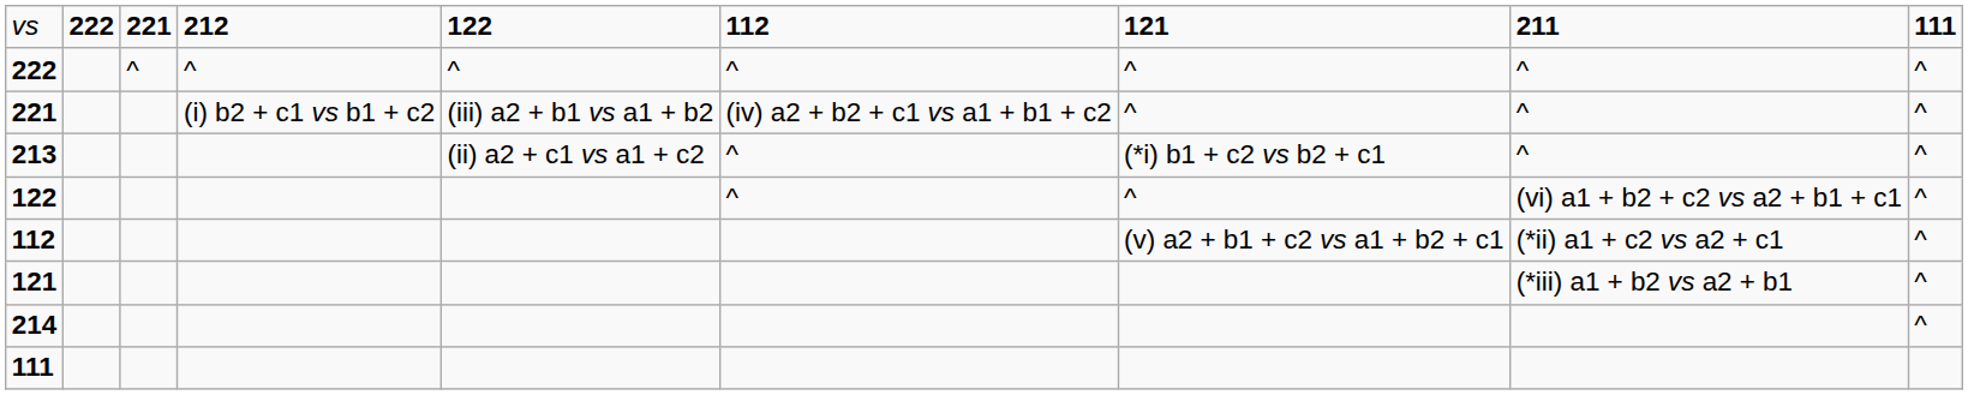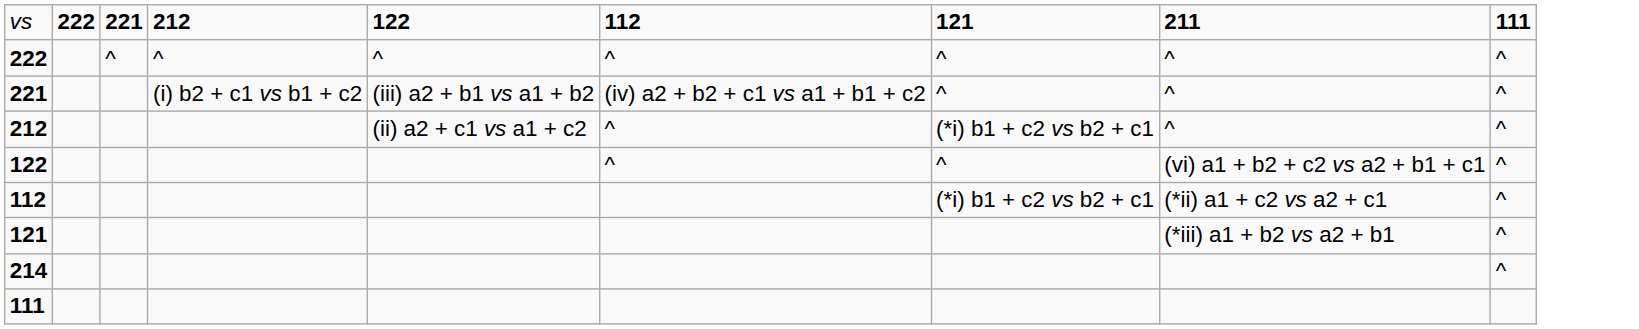row 4 | column 1: 213 -> 212
row 6 | column 7: (v) a2 + b1 + c2 vs a1 + b2 + c1 -> (*i) b1 + c2 vs b2 + c1
